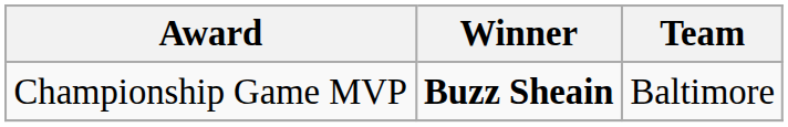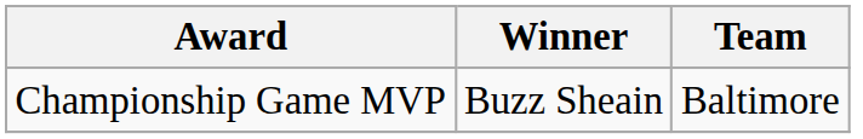Championship Game MVP | Winner: bold -> normal
